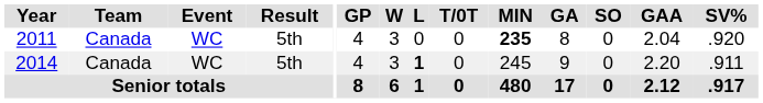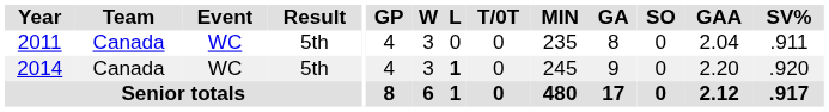2011 | MIN: bold -> normal
2011 | SV%: .920 -> .911
2014 | SV%: .911 -> .920
